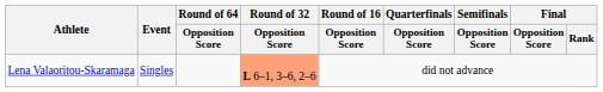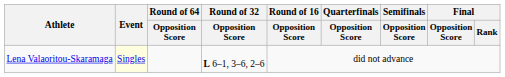Lena Valaoritou-Skaramaga | Event: no background -> lightyellow background
Lena Valaoritou-Skaramaga | Round of 32 / Opposition Score: lightsalmon background -> no background
